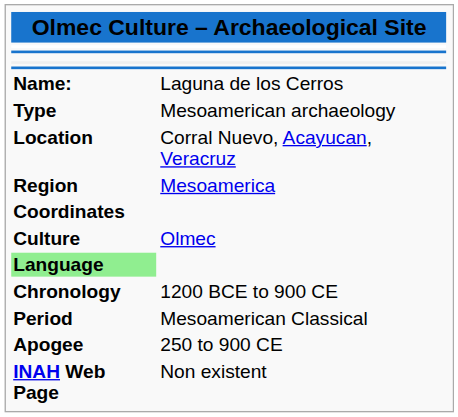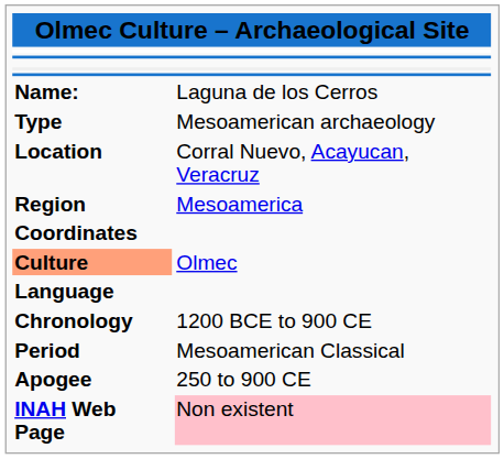Culture | column 1: no background -> lightsalmon background
Language | column 1: lightgreen background -> no background
INAH Web Page | column 2: no background -> pink background
